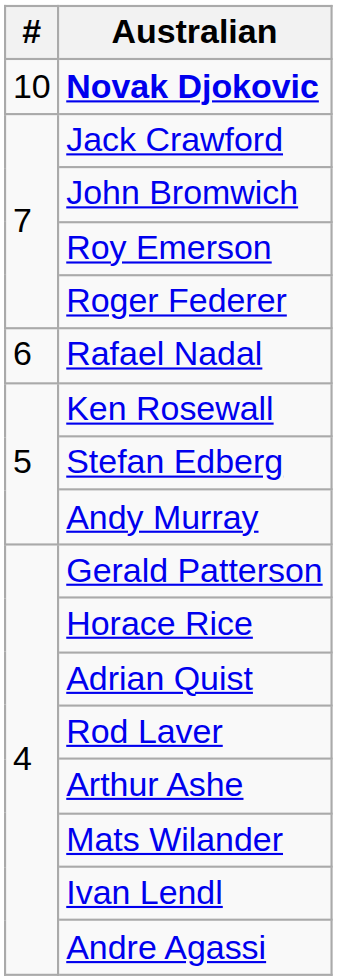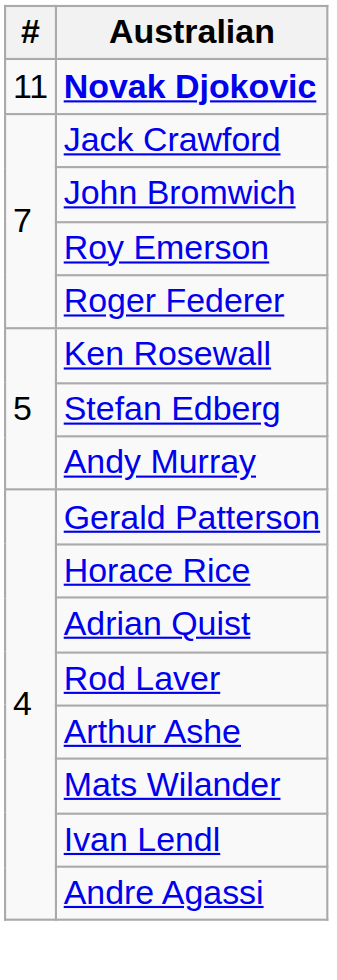Novak Djokovic | #: 10 -> 11
- row: 6 | Rafael Nadal
